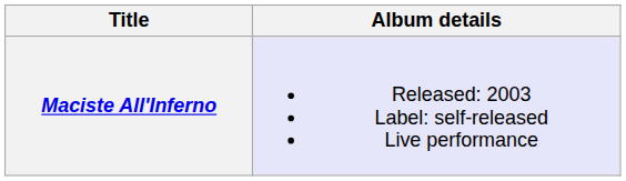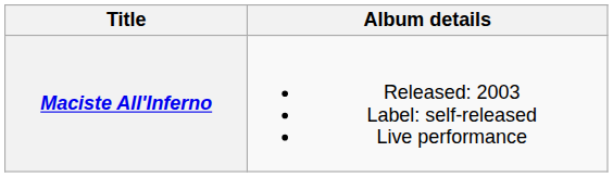row 2 | Album details: lavender background -> no background
